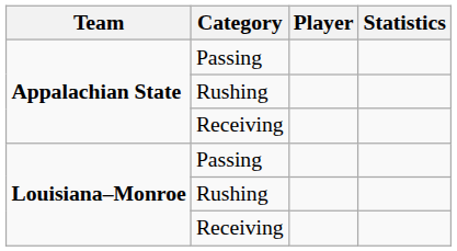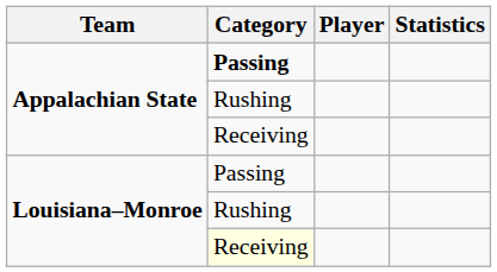Appalachian State / Passing | Category: normal -> bold
Louisiana–Monroe / Receiving | Category: no background -> lightyellow background
